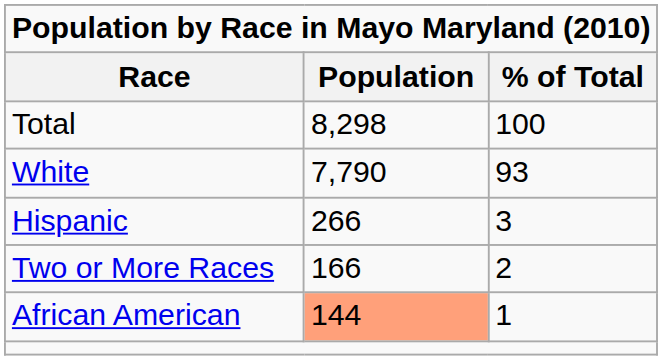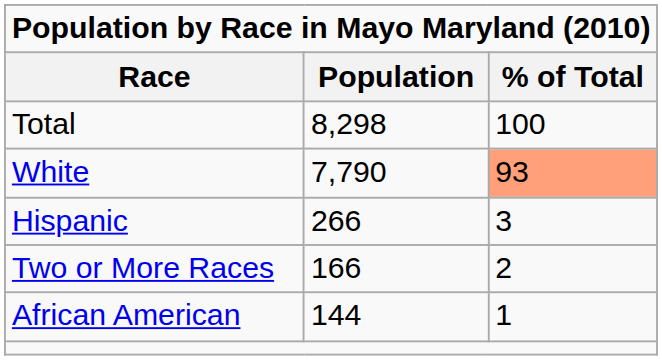White | % of Total: no background -> lightsalmon background
African American | Population: lightsalmon background -> no background
